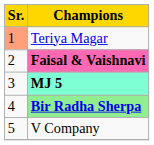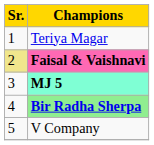Teriya Magar | Sr.: lightsalmon background -> no background
Faisal & Vaishnavi | Sr.: no background -> khaki background
